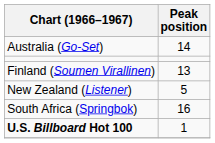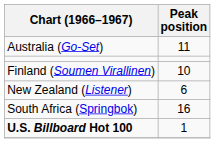row 2 | Peak position: 14 -> 11
row 4 | Peak position: 13 -> 10
row 5 | Peak position: 5 -> 6
